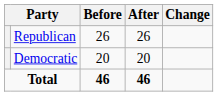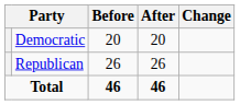rows swapped: Republican <-> Democratic
